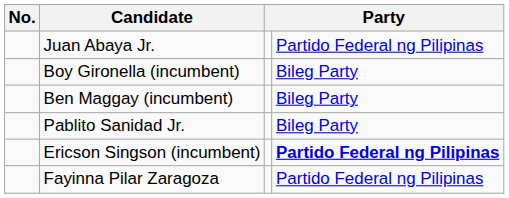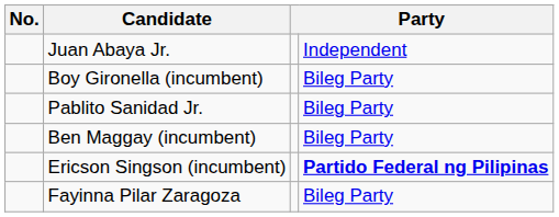Juan Abaya Jr. | column 4: Partido Federal ng Pilipinas -> Independent
rows swapped: Ben Maggay (incumbent) <-> Pablito Sanidad Jr.
Fayinna Pilar Zaragoza | column 4: Partido Federal ng Pilipinas -> Bileg Party
